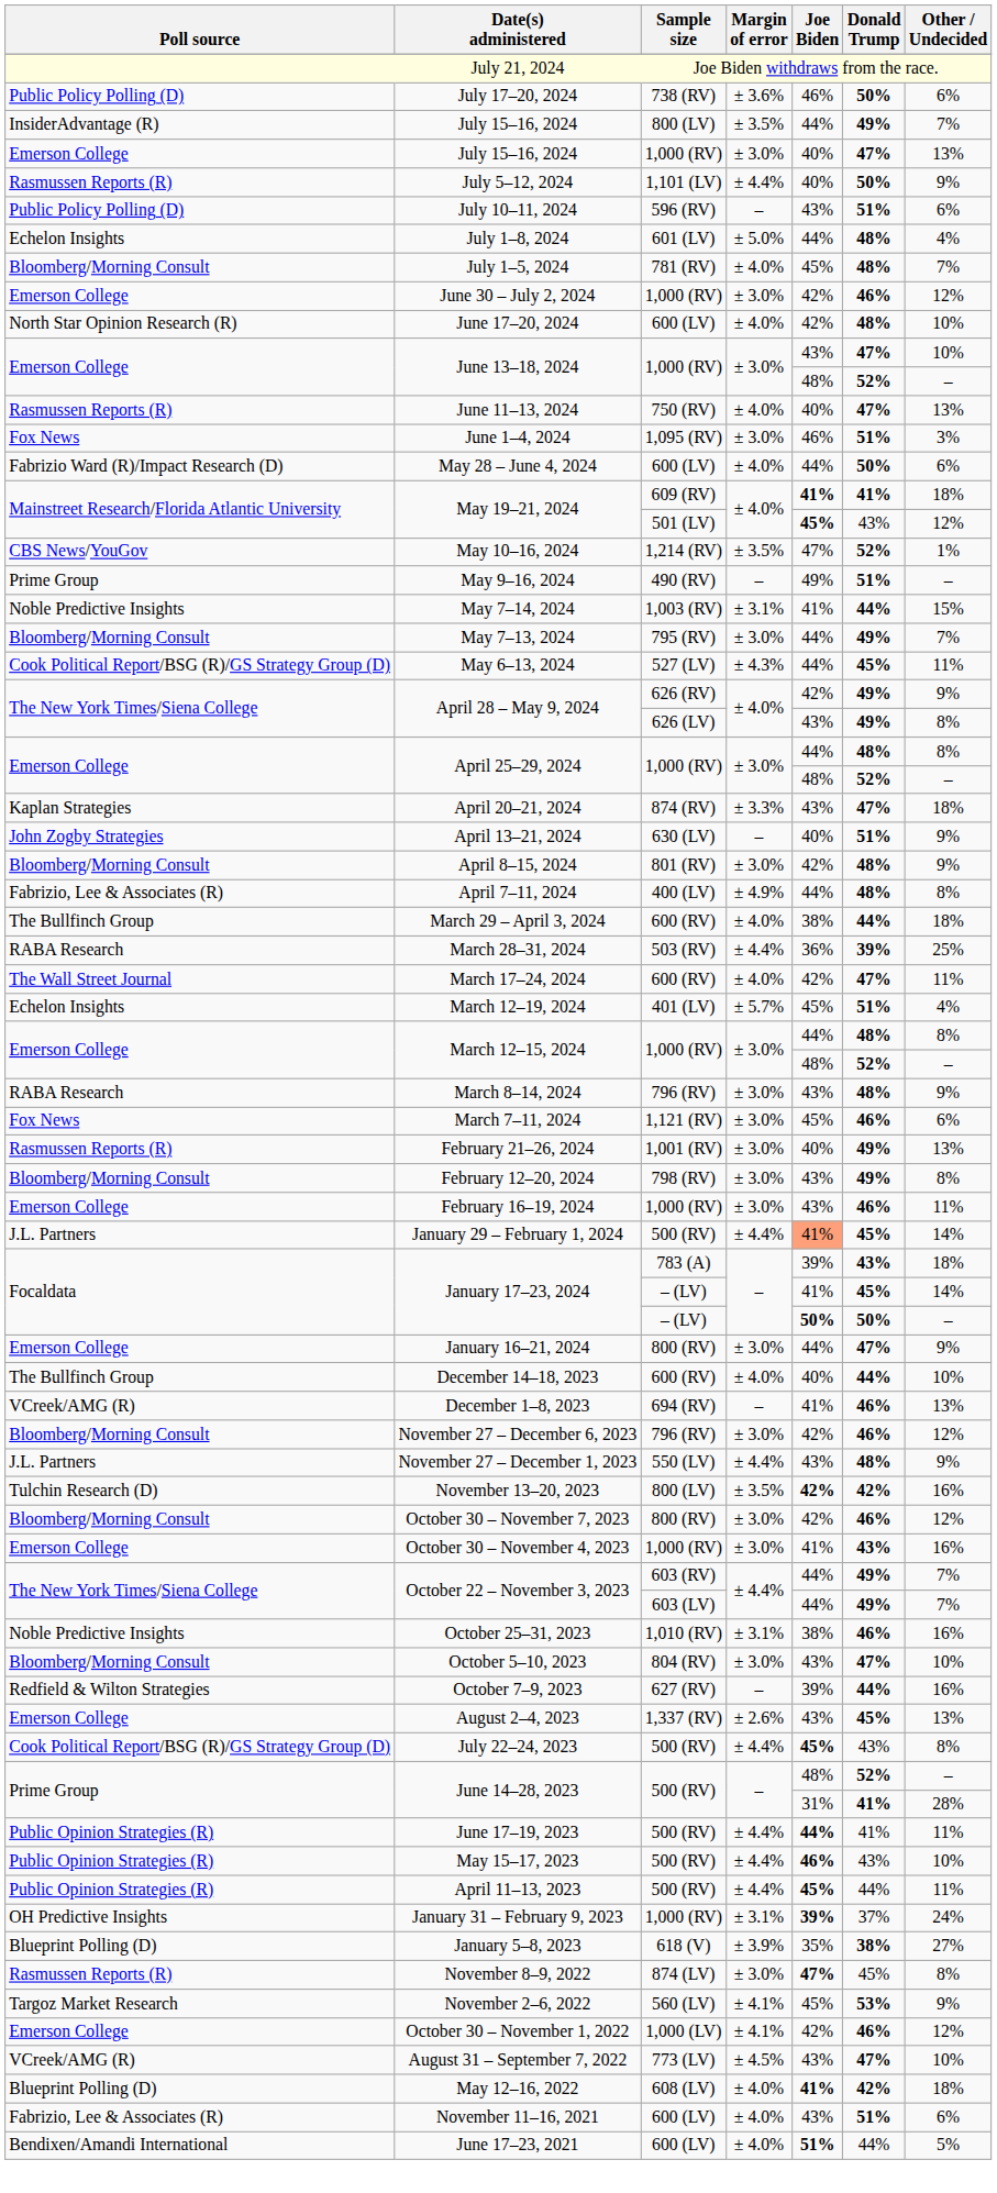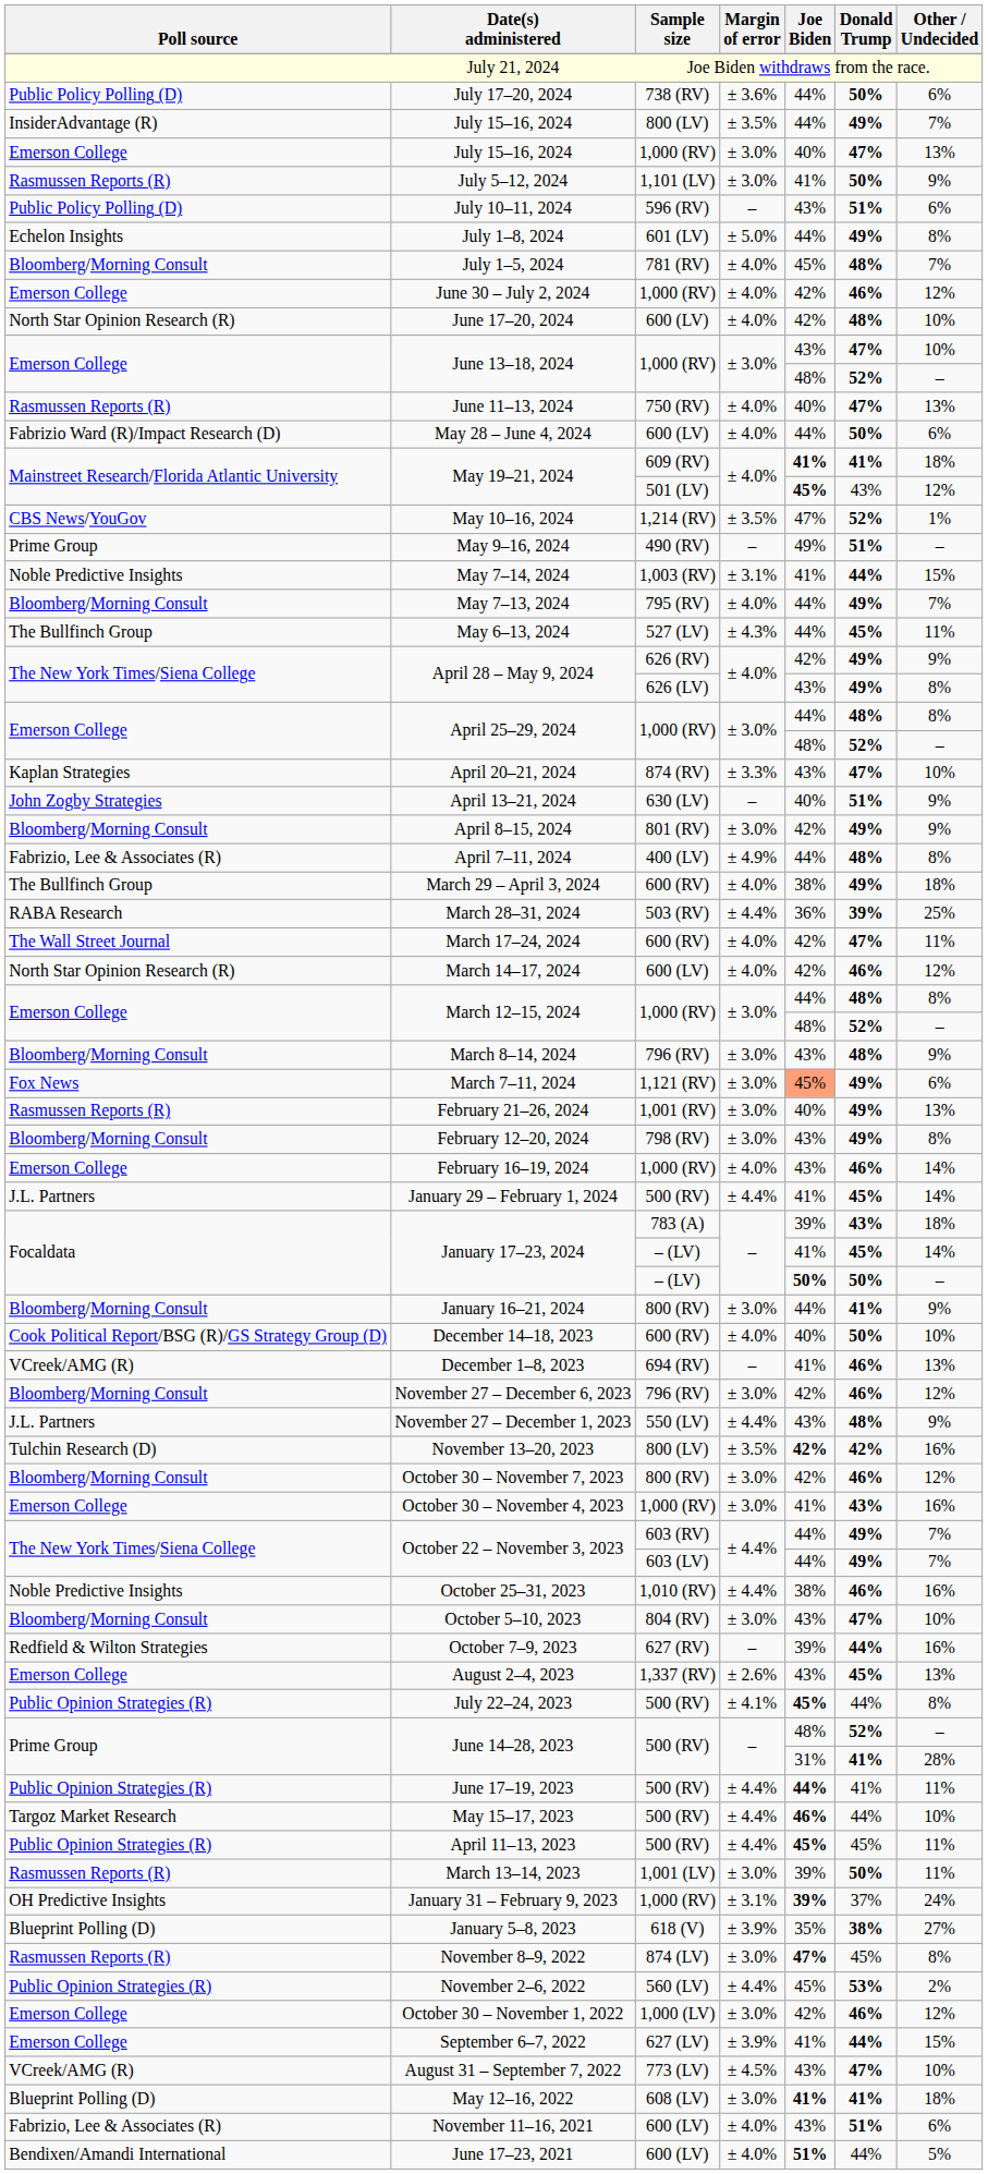July 17–20, 2024 | Joe Biden: 46% -> 44%
July 5–12, 2024 | Margin of error: ± 4.4% -> ± 3.0%
July 5–12, 2024 | Joe Biden: 40% -> 41%
July 1–8, 2024 | Donald Trump: 48% -> 49%
July 1–8, 2024 | Other / Undecided: 4% -> 8%
June 30 – July 2, 2024 | Margin of error: ± 3.0% -> ± 4.0%
- row: Fox News | June 1–4, 2024 | 1,095 (RV) | ± 3.0% | 46% | 51% | 3%
May 7–13, 2024 | Margin of error: ± 3.0% -> ± 4.0%
May 6–13, 2024 | Poll source: Cook Political Report/BSG (R)/GS Strategy Group (D) -> The Bullfinch Group
April 20–21, 2024 | Other / Undecided: 18% -> 10%
April 8–15, 2024 | Donald Trump: 48% -> 49%
March 29 – April 3, 2024 | Donald Trump: 44% -> 49%
- row: Echelon Insights | March 12–19, 2024 | 401 (LV) | ± 5.7% | 45% | 51% | 4%
+ row: North Star Opinion Research (R) | March 14–17, 2024 | 600 (LV) | ± 4.0% | 42% | 46% | 12%
March 8–14, 2024 | Poll source: RABA Research -> Bloomberg/Morning Consult
March 7–11, 2024 | Joe Biden: no background -> lightsalmon background
March 7–11, 2024 | Donald Trump: 46% -> 49%
February 16–19, 2024 | Margin of error: ± 3.0% -> ± 4.0%
February 16–19, 2024 | Other / Undecided: 11% -> 14%
January 29 – February 1, 2024 | Joe Biden: lightsalmon background -> no background
January 16–21, 2024 | Poll source: Emerson College -> Bloomberg/Morning Consult
January 16–21, 2024 | Donald Trump: 47% -> 41%
December 14–18, 2023 | Poll source: The Bullfinch Group -> Cook Political Report/BSG (R)/GS Strategy Group (D)
December 14–18, 2023 | Donald Trump: 44% -> 50%
October 25–31, 2023 | Margin of error: ± 3.1% -> ± 4.4%
July 22–24, 2023 | Poll source: Cook Political Report/BSG (R)/GS Strategy Group (D) -> Public Opinion Strategies (R)
July 22–24, 2023 | Margin of error: ± 4.4% -> ± 4.1%
July 22–24, 2023 | Donald Trump: 43% -> 44%
May 15–17, 2023 | Poll source: Public Opinion Strategies (R) -> Targoz Market Research
May 15–17, 2023 | Donald Trump: 43% -> 44%
April 11–13, 2023 | Donald Trump: 44% -> 45%
+ row: Rasmussen Reports (R) | March 13–14, 2023 | 1,001 (LV) | ± 3.0% | 39% | 50% | 11%
November 2–6, 2022 | Poll source: Targoz Market Research -> Public Opinion Strategies (R)
November 2–6, 2022 | Margin of error: ± 4.1% -> ± 4.4%
November 2–6, 2022 | Other / Undecided: 9% -> 2%
October 30 – November 1, 2022 | Margin of error: ± 4.1% -> ± 3.0%
+ row: Emerson College | September 6–7, 2022 | 627 (LV) | ± 3.9% | 41% | 44% | 15%
May 12–16, 2022 | Margin of error: ± 4.0% -> ± 3.0%
May 12–16, 2022 | Donald Trump: 42% -> 41%
